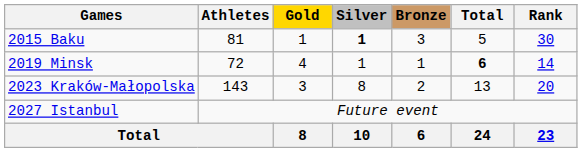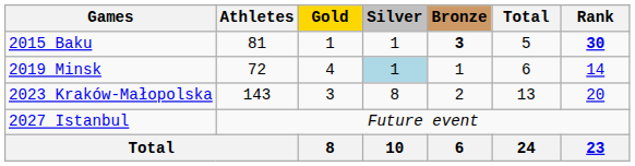2015 Baku | Silver: bold -> normal
2015 Baku | Bronze: normal -> bold
2015 Baku | Rank: normal -> bold
2019 Minsk | Silver: no background -> lightblue background
2019 Minsk | Total: bold -> normal
